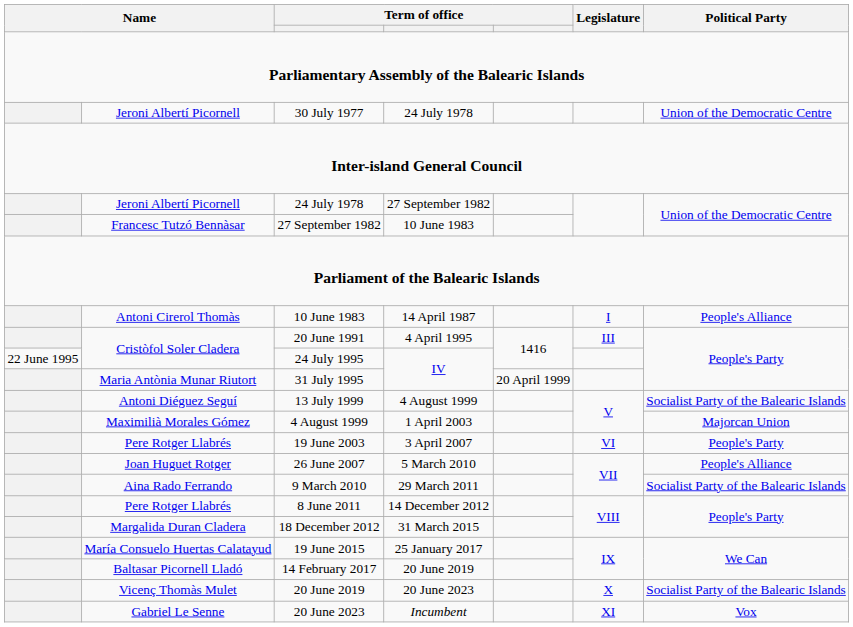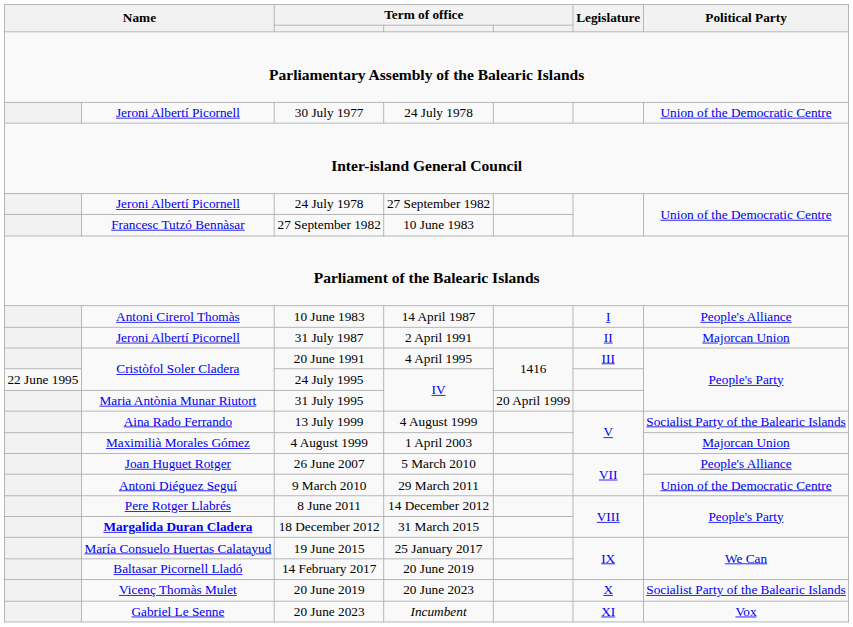+ row: Jeroni Albertí Picornell | 31 July 1987 | 2 April 1991 | II | Majorcan Union
13 July 1999 | column 2: Antoni Diéguez Seguí -> Aina Rado Ferrando
- row: Pere Rotger Llabrés | 19 June 2003 | 3 April 2007 | VI | People's Party
9 March 2010 | column 2: Aina Rado Ferrando -> Antoni Diéguez Seguí
9 March 2010 | Political Party: Socialist Party of the Balearic Islands -> Union of the Democratic Centre
18 December 2012 | column 2: normal -> bold
